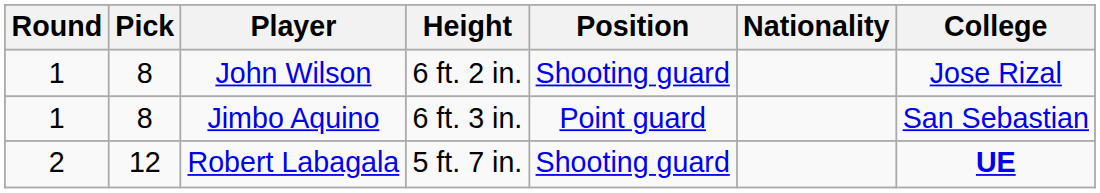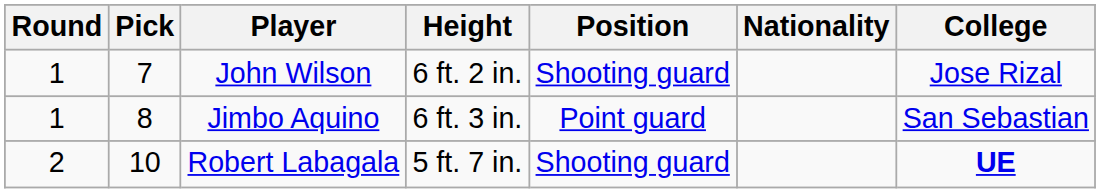John Wilson | Pick: 8 -> 7
Robert Labagala | Pick: 12 -> 10
